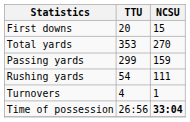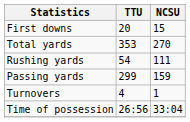rows swapped: Rushing yards <-> Passing yards
Time of possession | NCSU: bold -> normal
